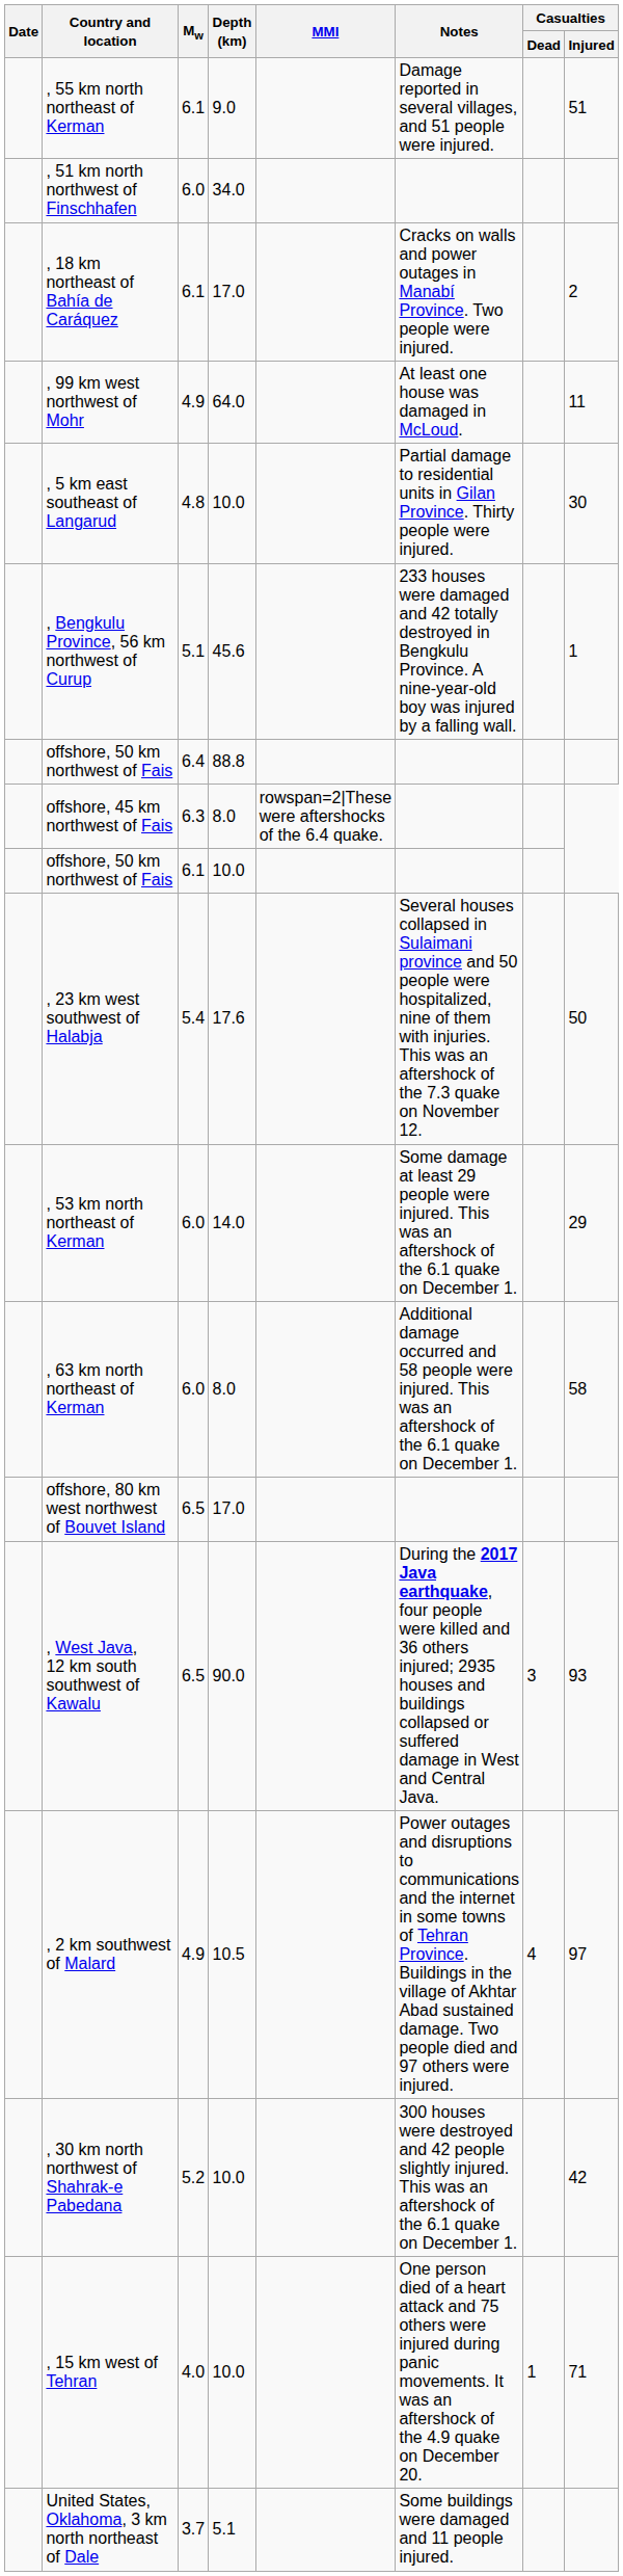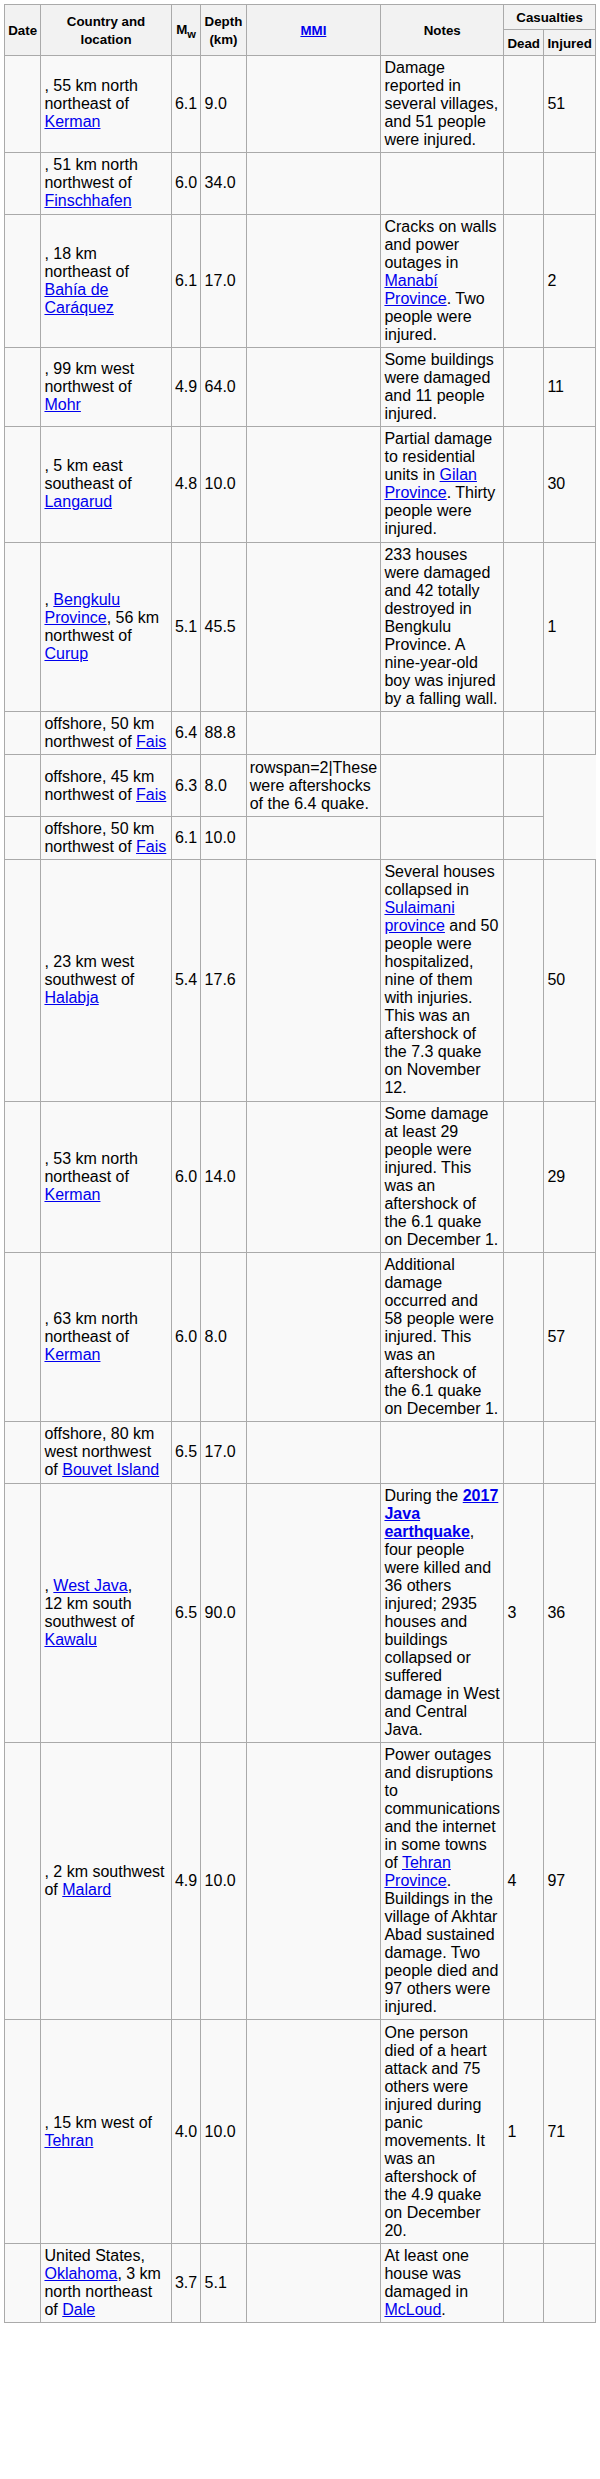, 99 km west northwest of Mohr | Notes: At least one house was damaged in McLoud. -> Some buildings were damaged and 11 people injured.
, Bengkulu Province, 56 km northwest of Curup | Depth (km): 45.6 -> 45.5
, 63 km north northeast of Kerman | Casualties / Injured: 58 -> 57
, West Java, 12 km south southwest of Kawalu | Casualties / Injured: 93 -> 36
, 2 km southwest of Malard | Depth (km): 10.5 -> 10.0
- row: , 30 km north northwest of Shahrak-e Pabedana | 5.2 | 10.0 | 300 houses were destroyed and 42 people slightly injured. This was an aftershock of the 6.1 quake on December 1. | 42
United States, Oklahoma, 3 km north northeast of Dale | Notes: Some buildings were damaged and 11 people injured. -> At least one house was damaged in McLoud.
